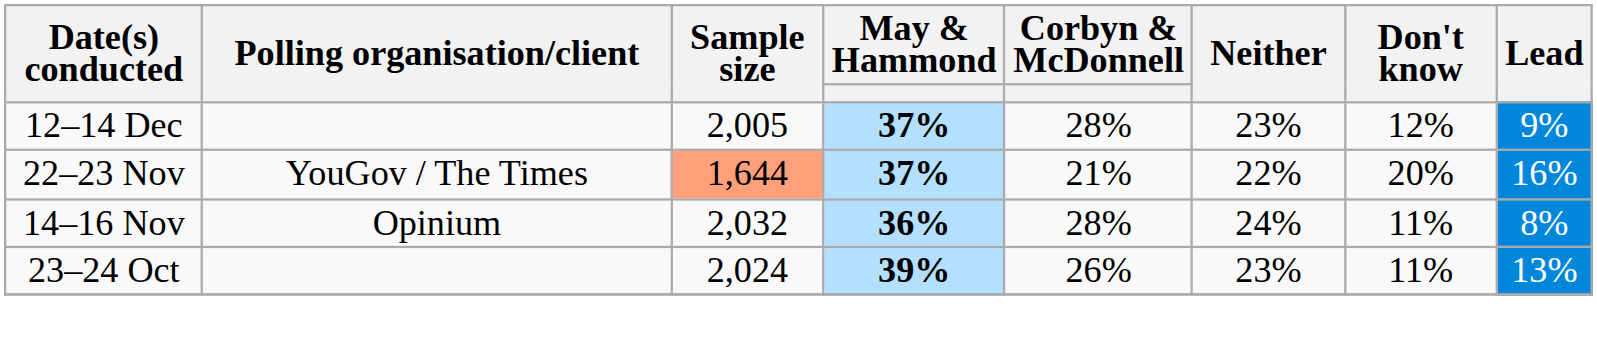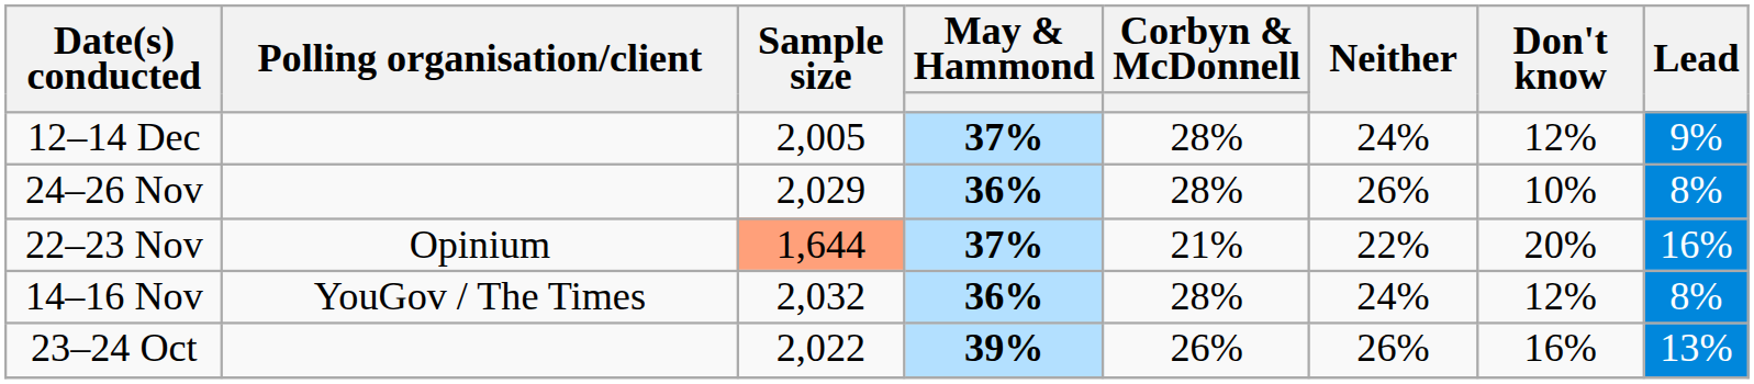12–14 Dec | Neither: 23% -> 24%
+ row: 24–26 Nov | 2,029 | 36% | 28% | 26% | 10% | 8%
22–23 Nov | Polling organisation/client: YouGov / The Times -> Opinium
14–16 Nov | Polling organisation/client: Opinium -> YouGov / The Times
14–16 Nov | Don't know: 11% -> 12%
23–24 Oct | Sample size: 2,024 -> 2,022
23–24 Oct | Neither: 23% -> 26%
23–24 Oct | Don't know: 11% -> 16%
